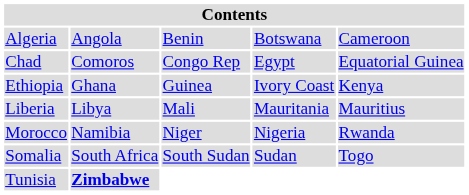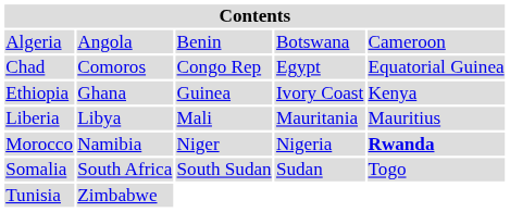Morocco | column 5: normal -> bold
Tunisia | column 2: bold -> normal
